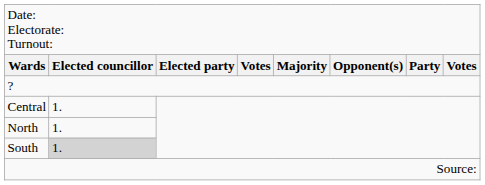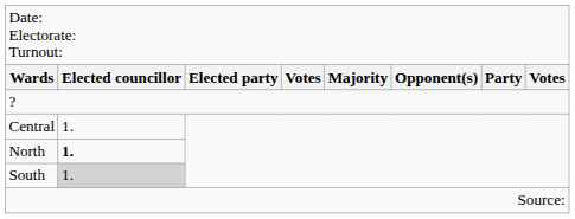North | column 2: normal -> bold
